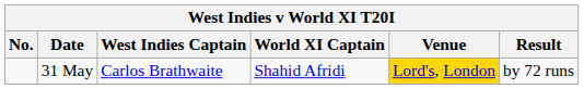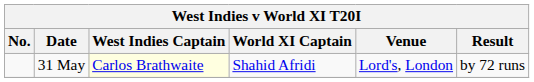31 May | West Indies Captain: no background -> lightyellow background
31 May | Venue: gold background -> no background
